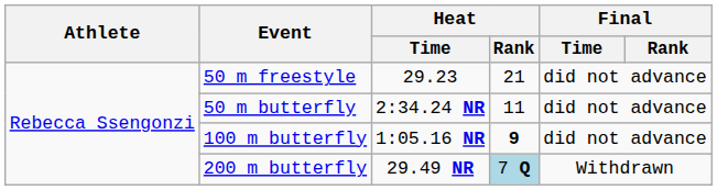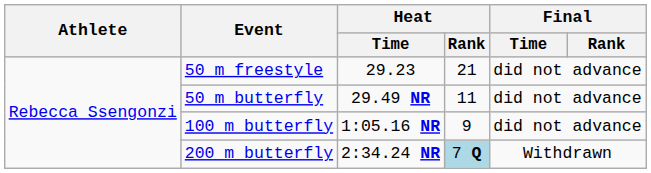50 m butterfly | Heat / Time: 2:34.24 NR -> 29.49 NR
100 m butterfly | Heat / Rank: bold -> normal
200 m butterfly | Heat / Time: 29.49 NR -> 2:34.24 NR
